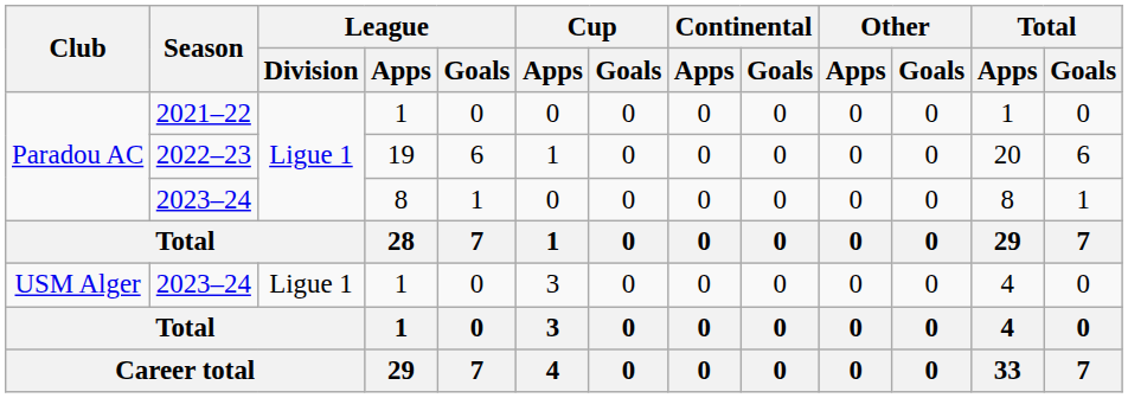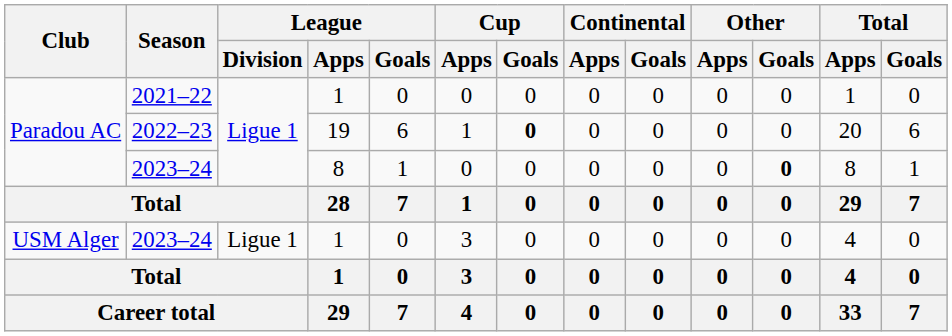2022–23 | Cup / Goals: normal -> bold
2023–24 / 8 | Other / Goals: normal -> bold
